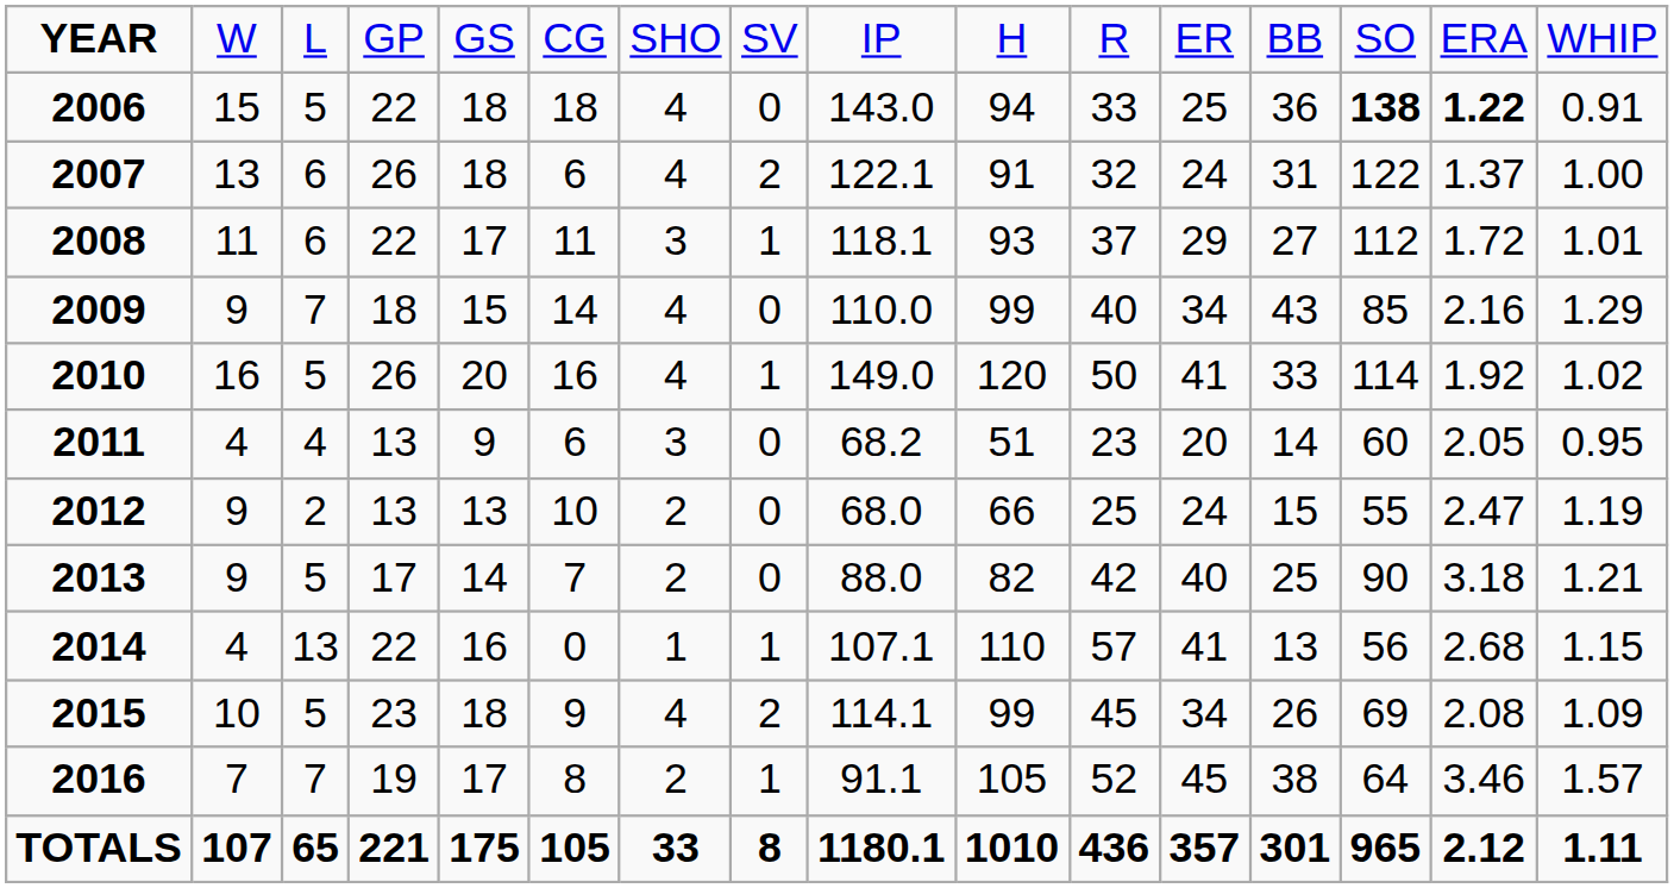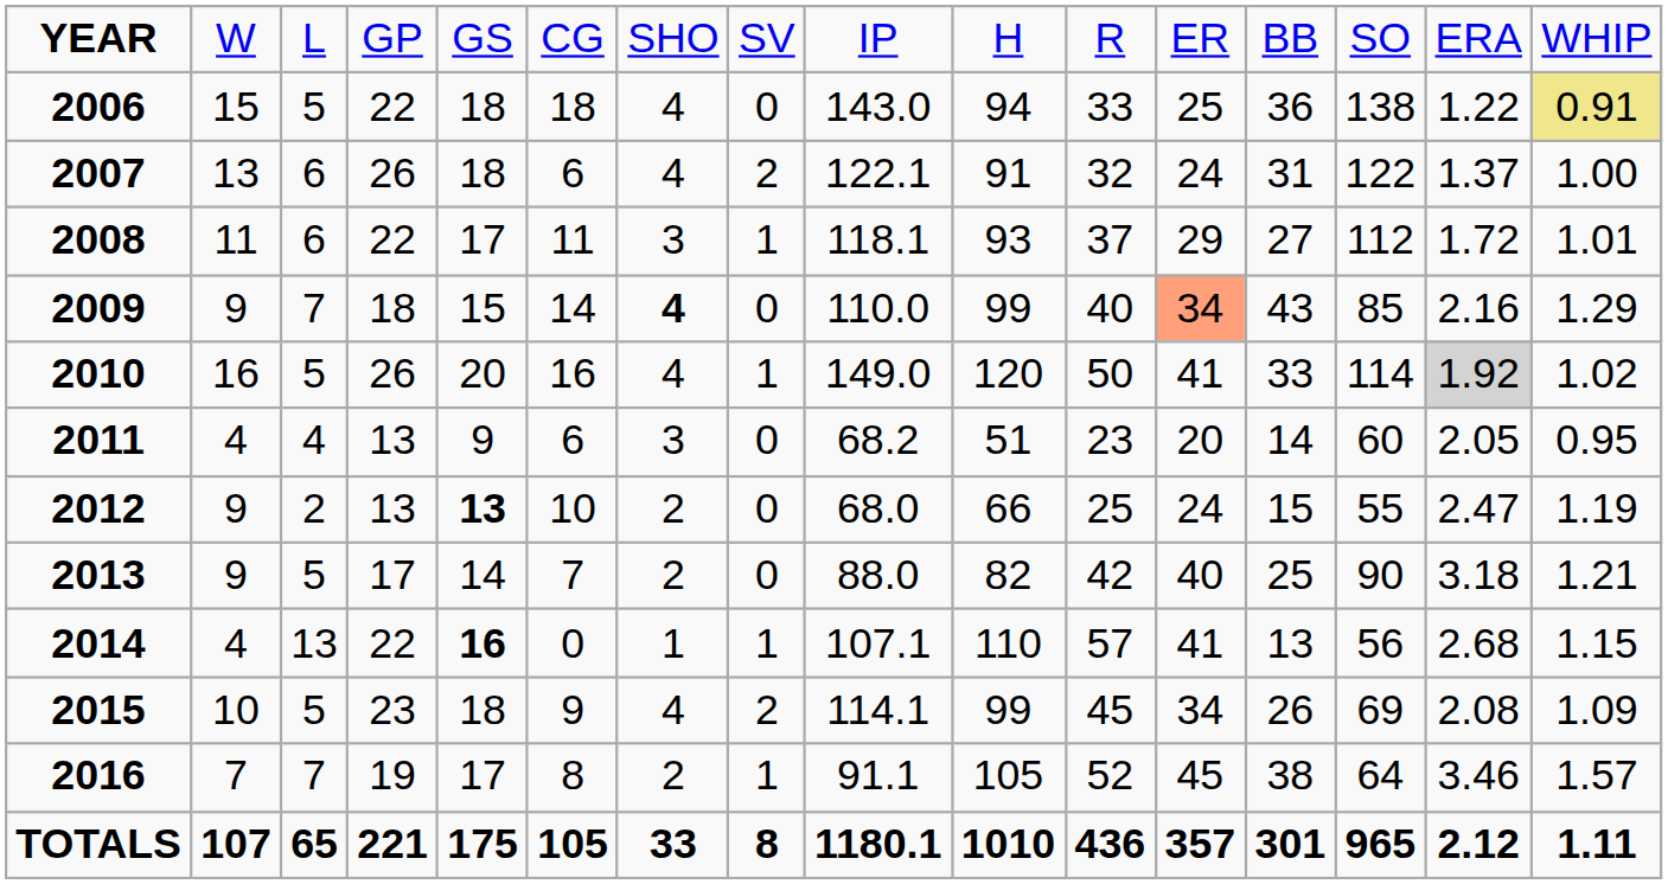2006 | column 14: bold -> normal
2006 | column 15: bold -> normal
2006 | column 16: no background -> khaki background
2009 | column 7: normal -> bold
2009 | column 12: no background -> lightsalmon background
2010 | column 15: no background -> lightgrey background
2012 | column 5: normal -> bold
2014 | column 5: normal -> bold
